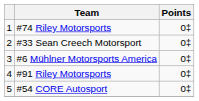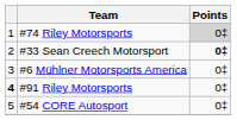#74 Riley Motorsports | Points: no background -> lightgrey background
#33 Sean Creech Motorsport | Points: normal -> bold
#91 Riley Motorsports | column 1: normal -> bold
